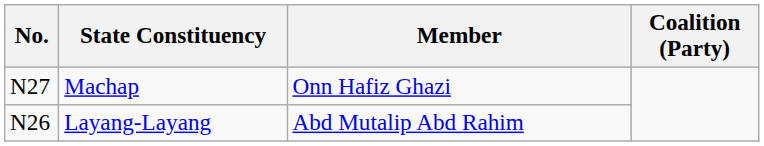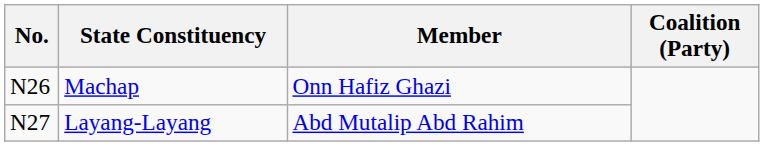Machap | No.: N27 -> N26
Layang-Layang | No.: N26 -> N27
